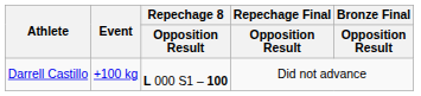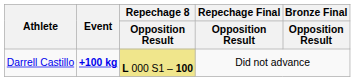Darrell Castillo | Event: normal -> bold
Darrell Castillo | Repechage 8 / Opposition Result: no background -> khaki background
